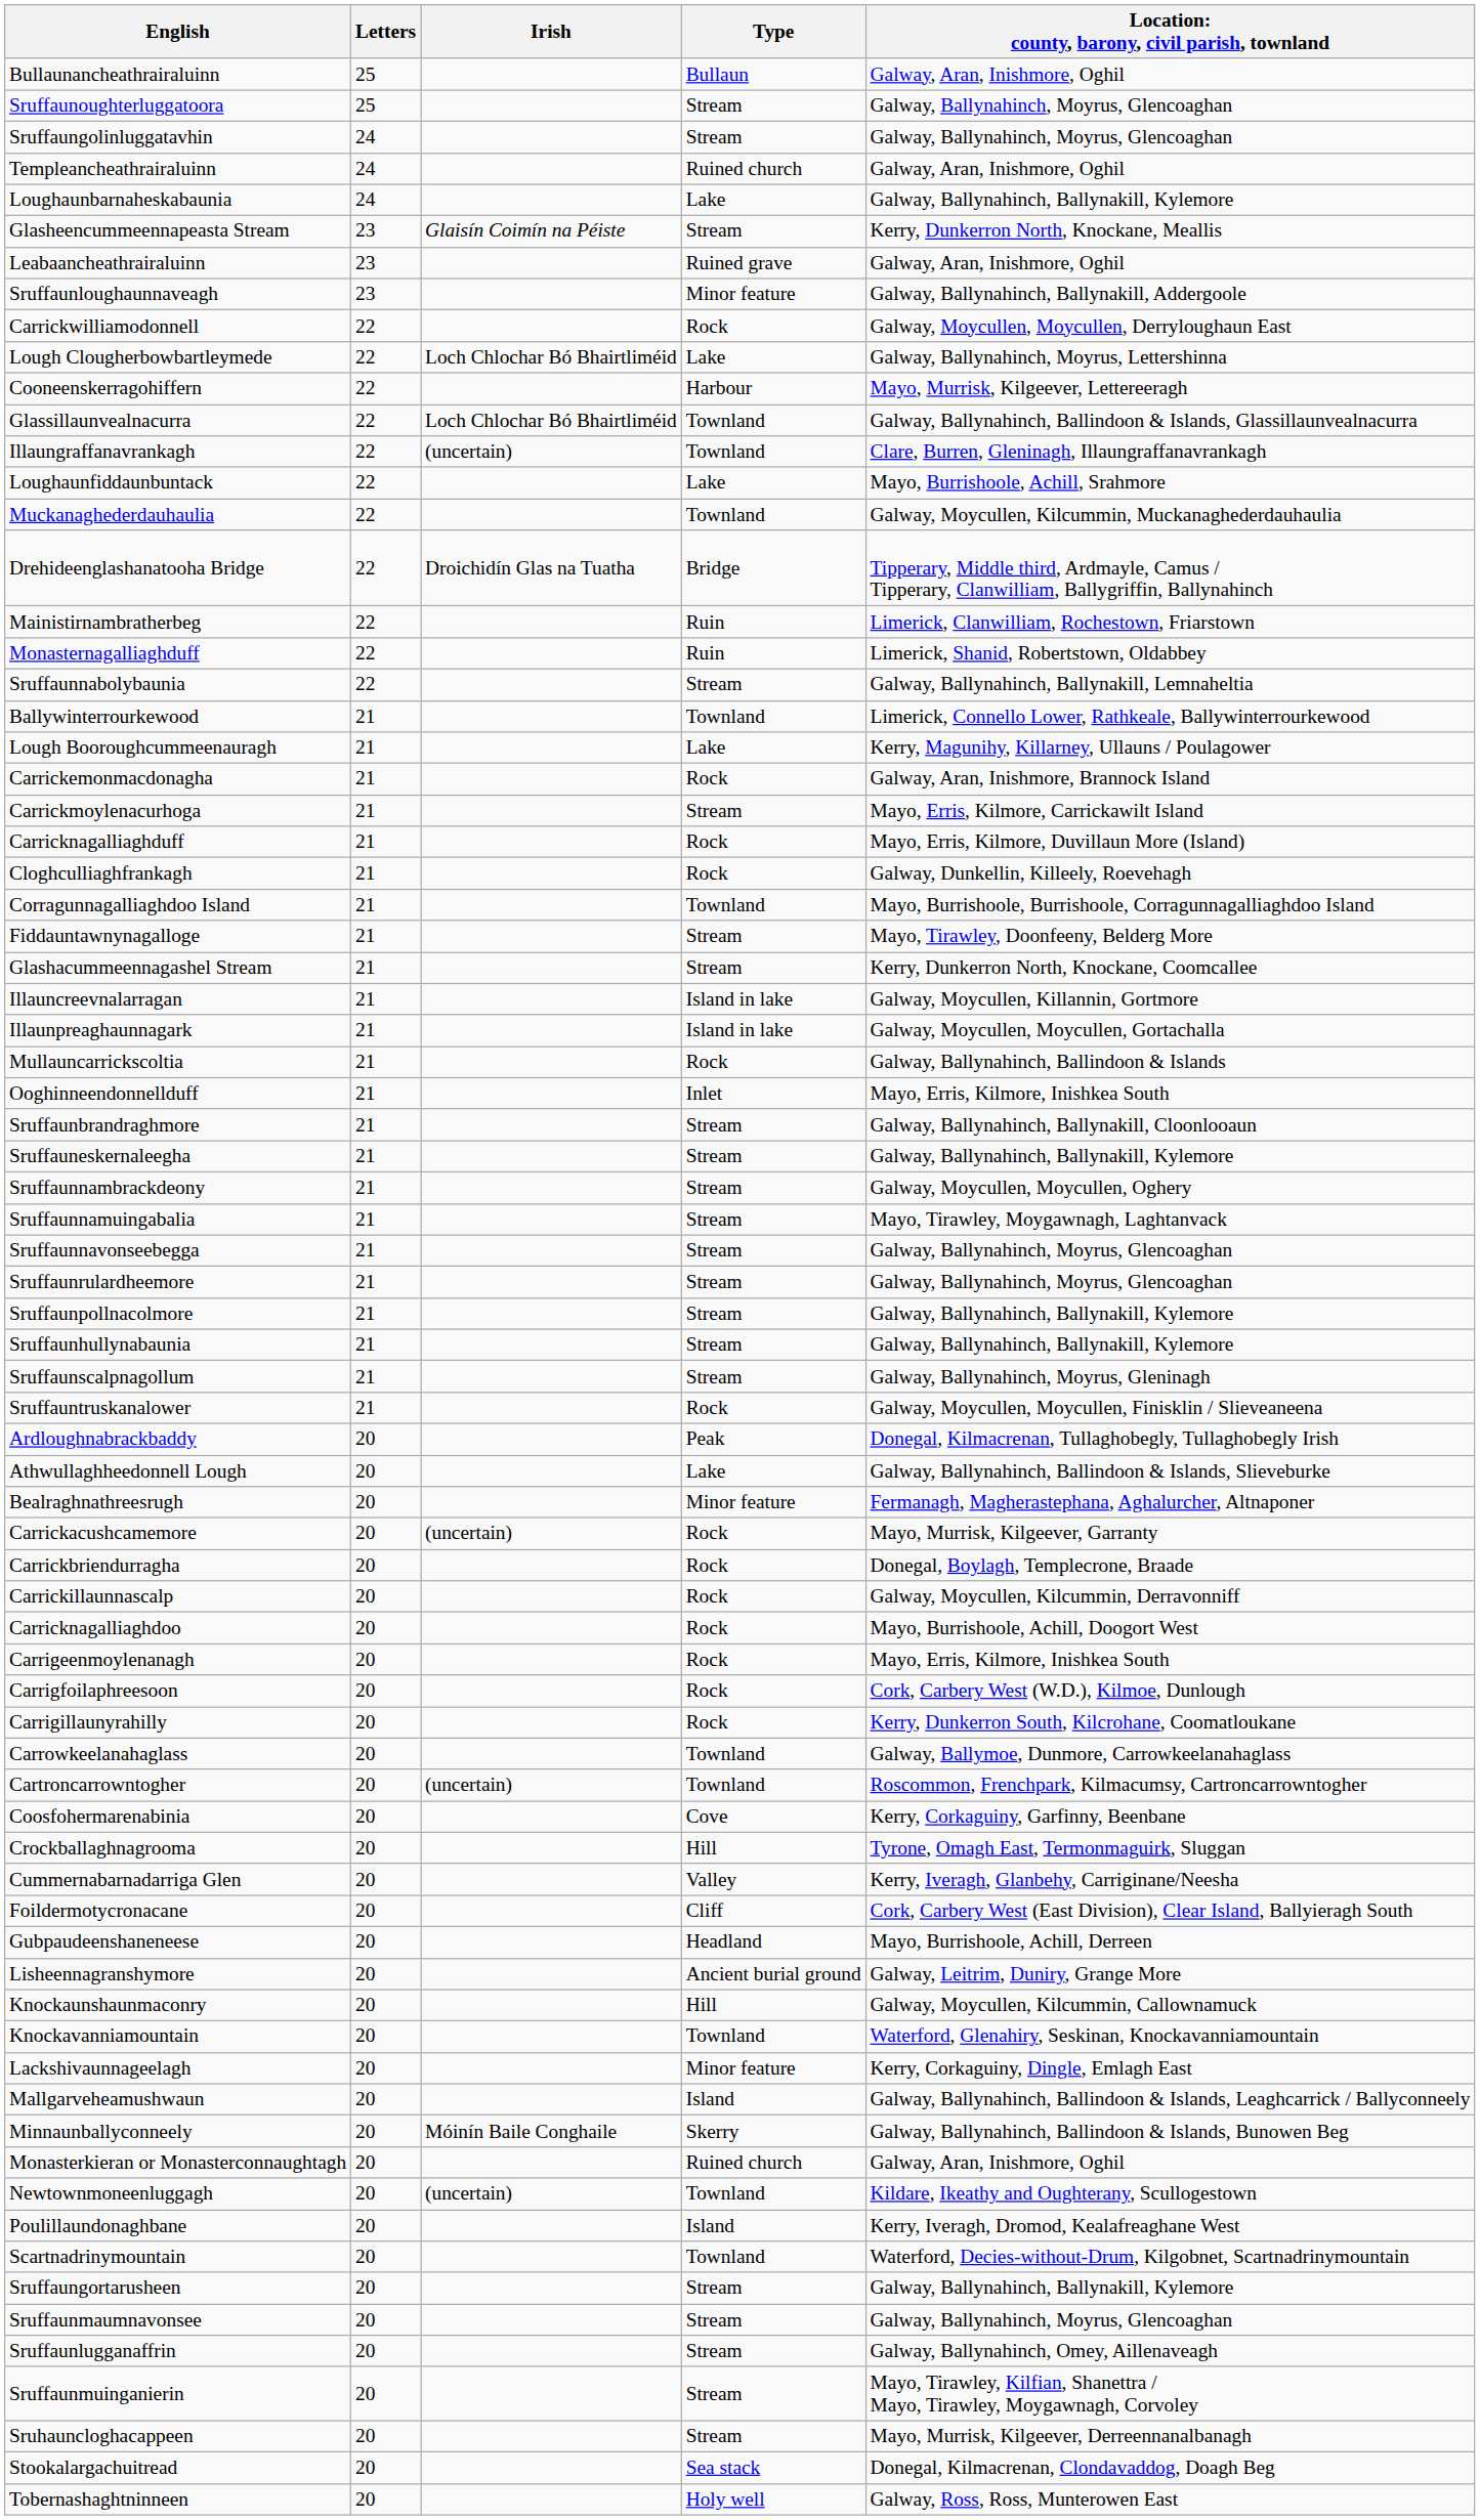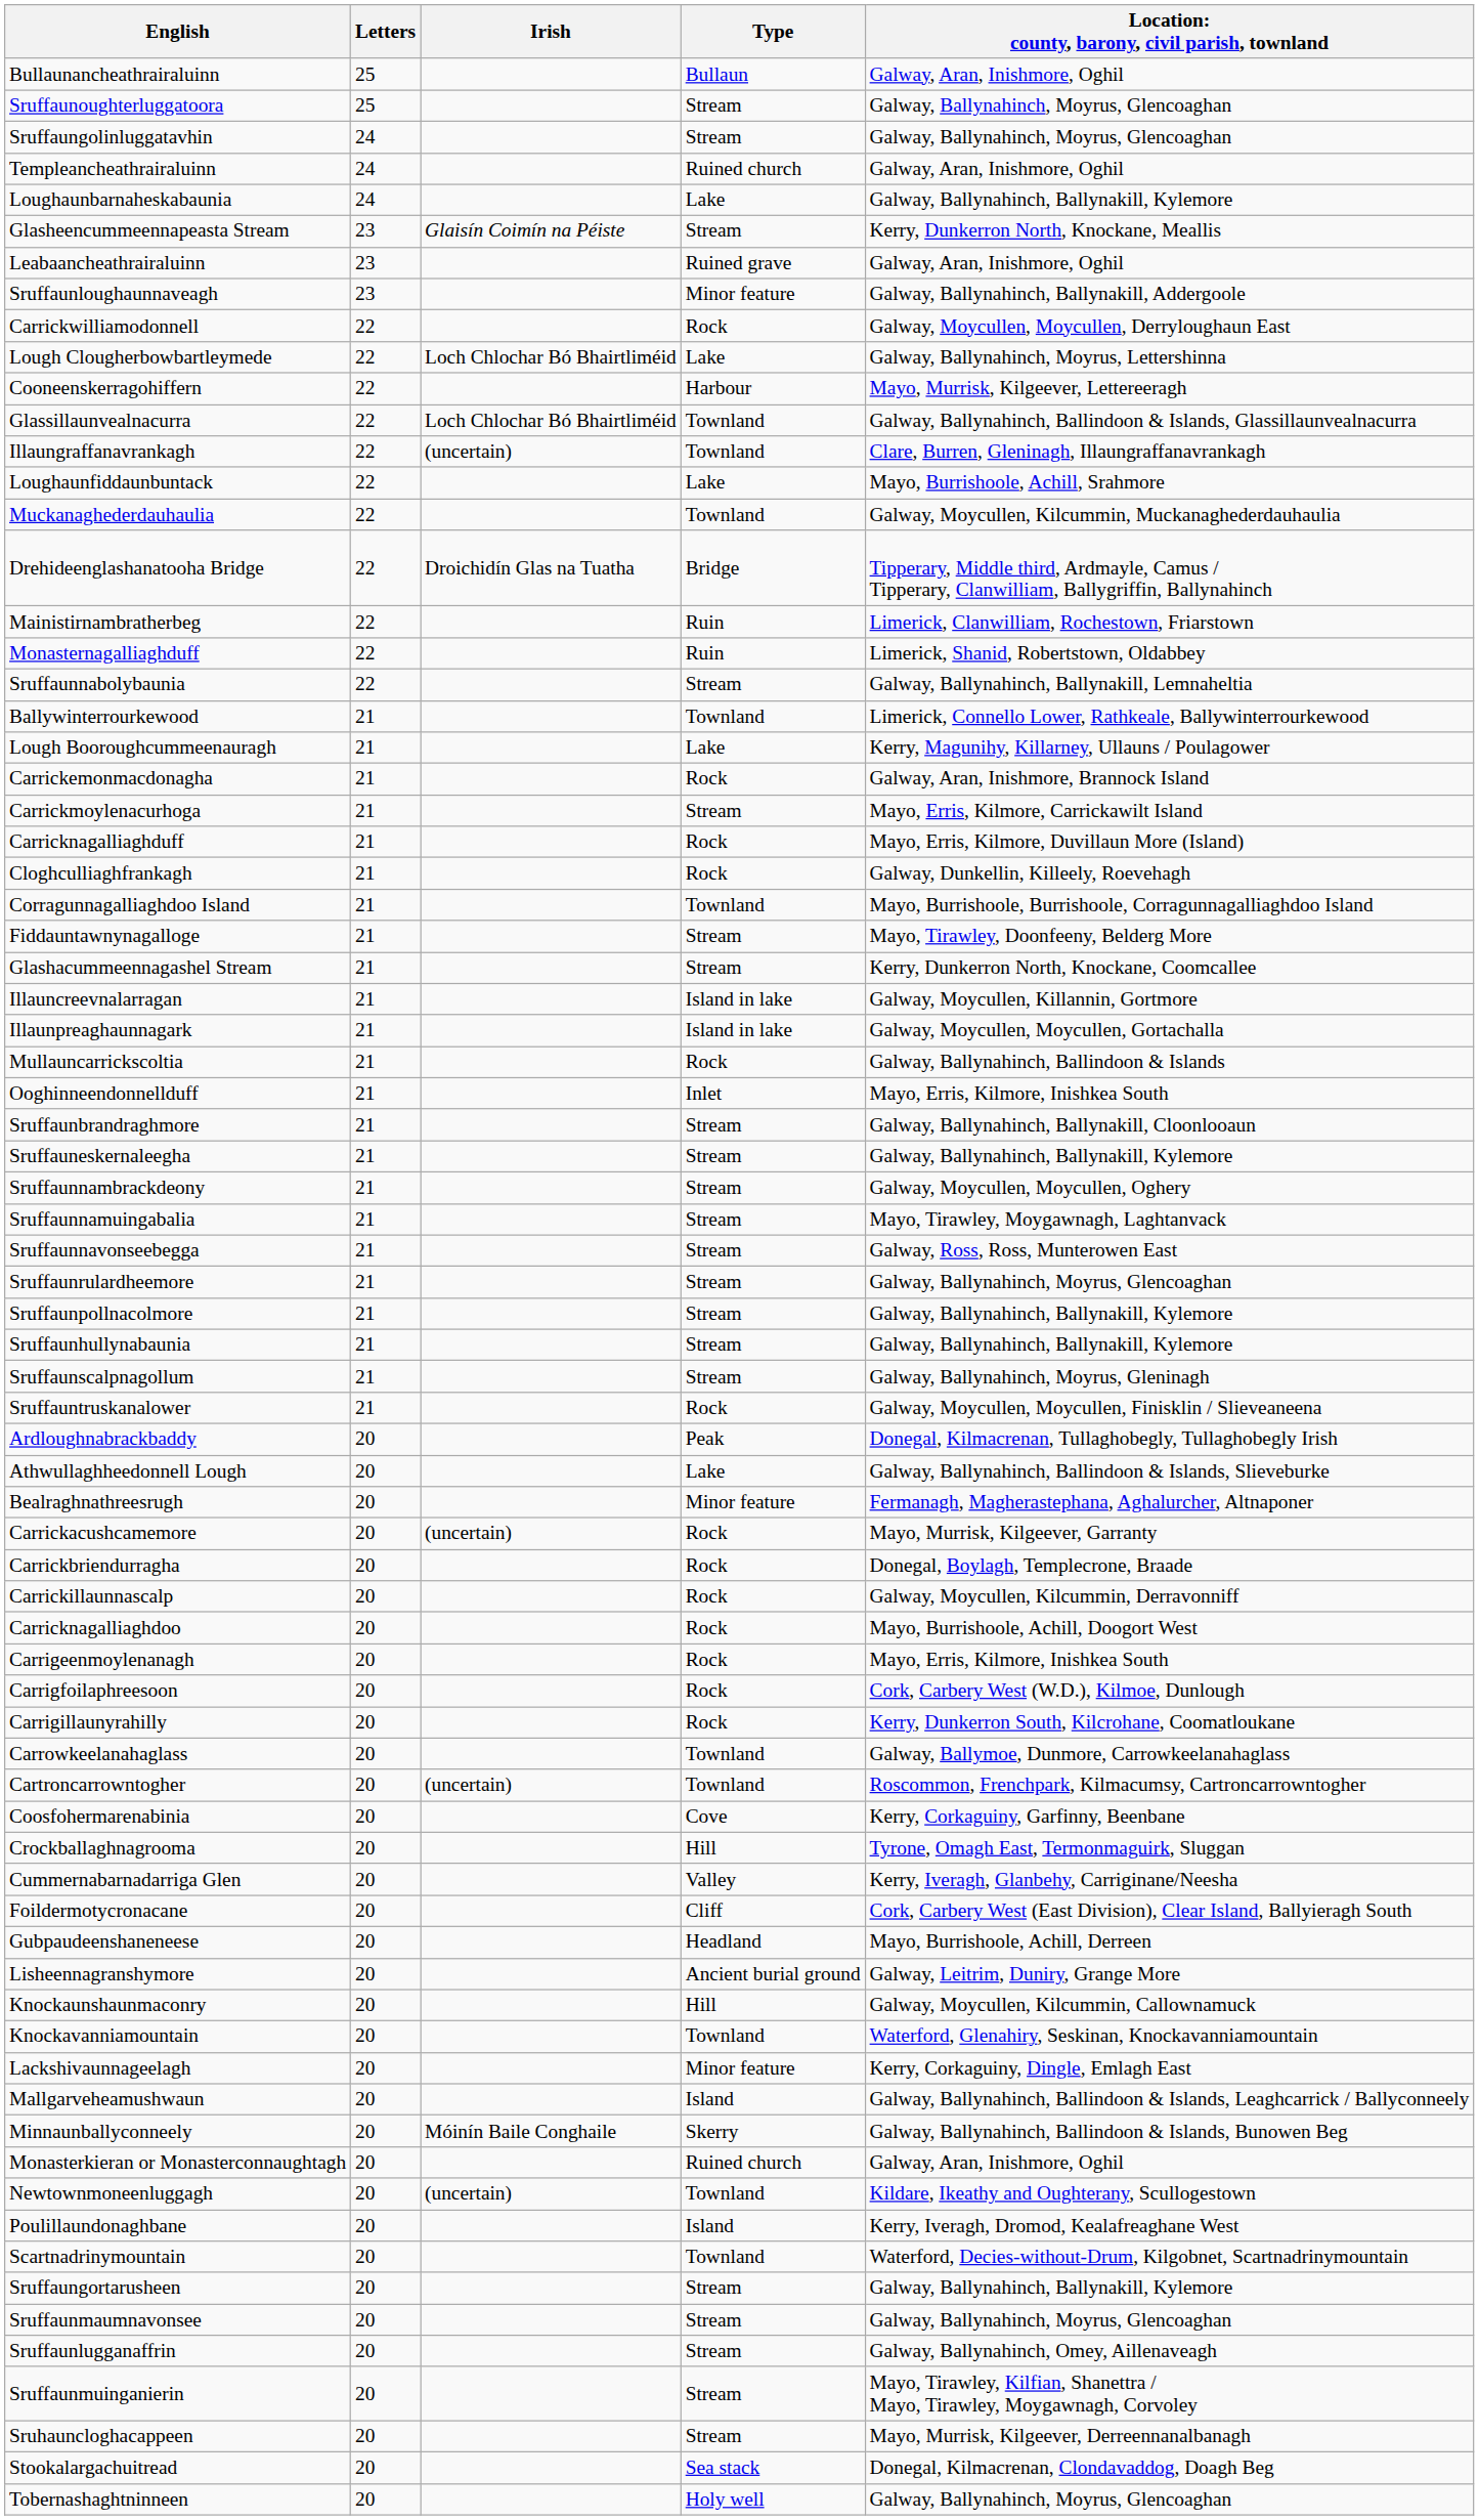Sruffaunnavonseebegga | column 5: Galway, Ballynahinch, Moyrus, Glencoaghan -> Galway, Ross, Ross, Munterowen East
Tobernashaghtninneen | column 5: Galway, Ross, Ross, Munterowen East -> Galway, Ballynahinch, Moyrus, Glencoaghan
